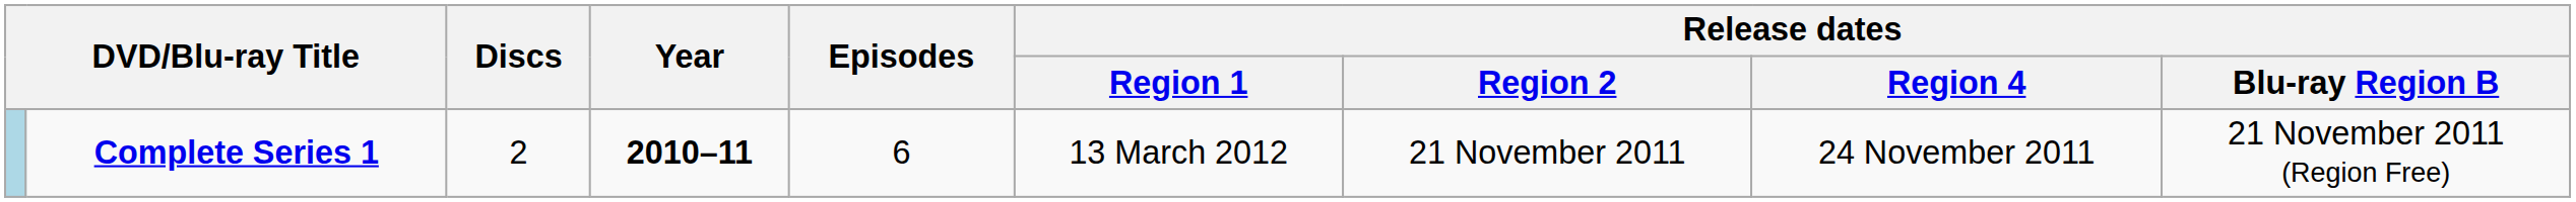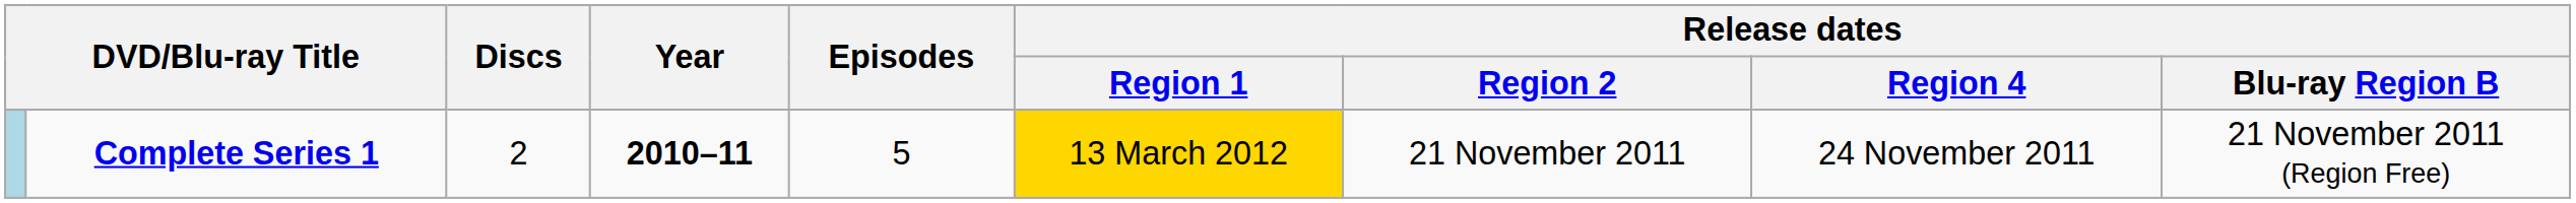Complete Series 1 | Episodes: 6 -> 5
Complete Series 1 | Release dates / Region 1: no background -> gold background
